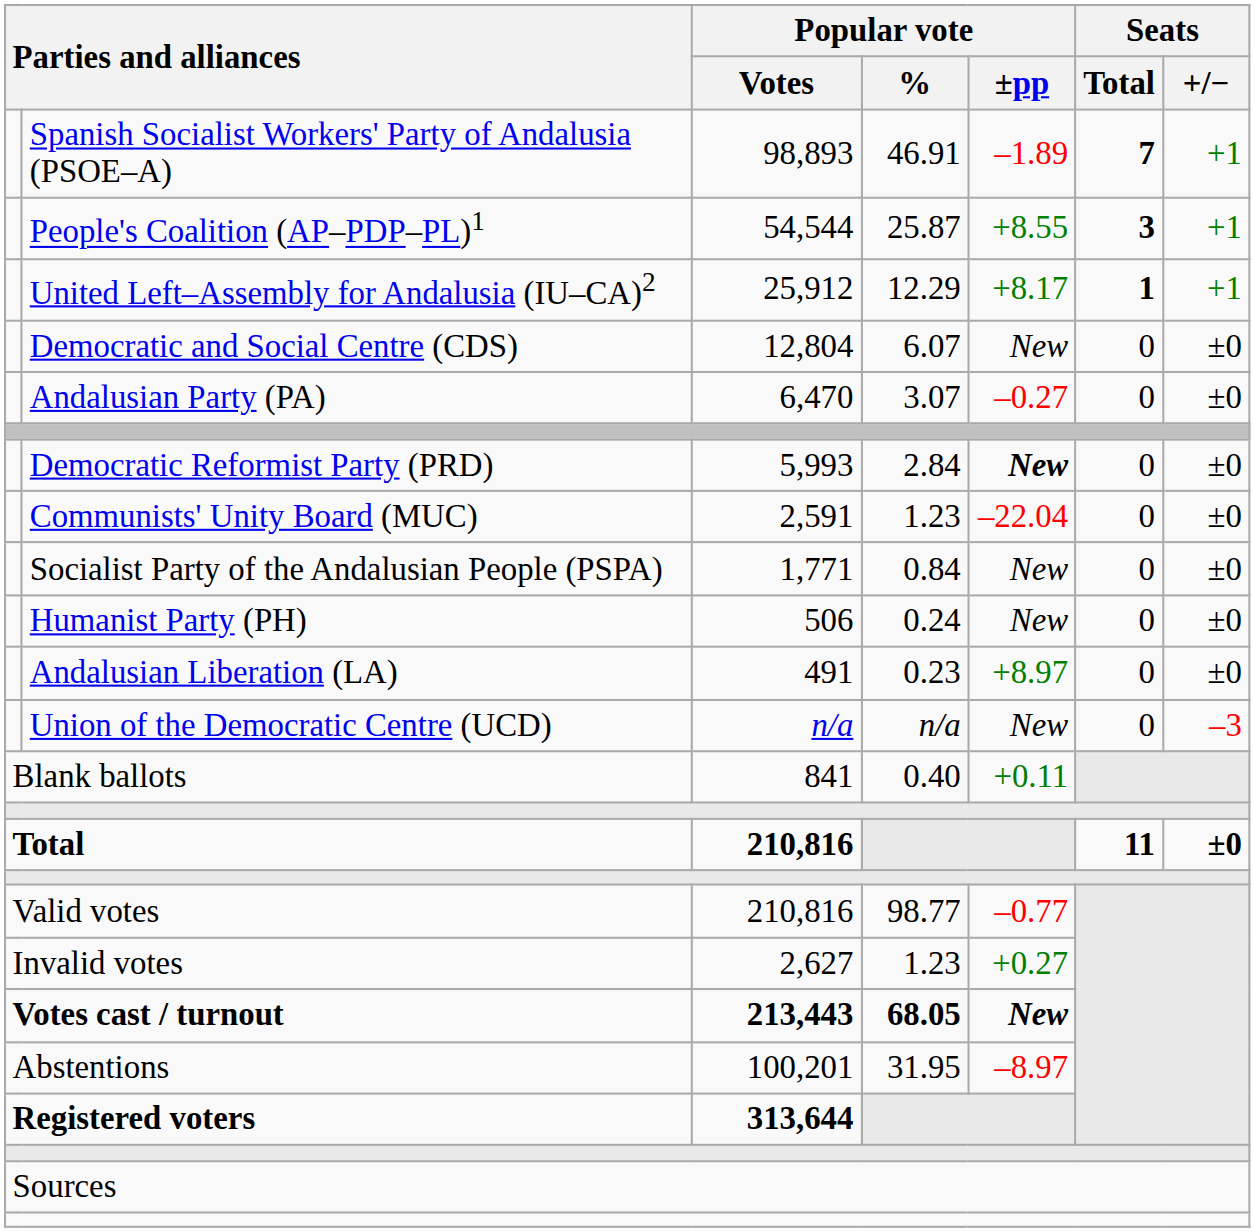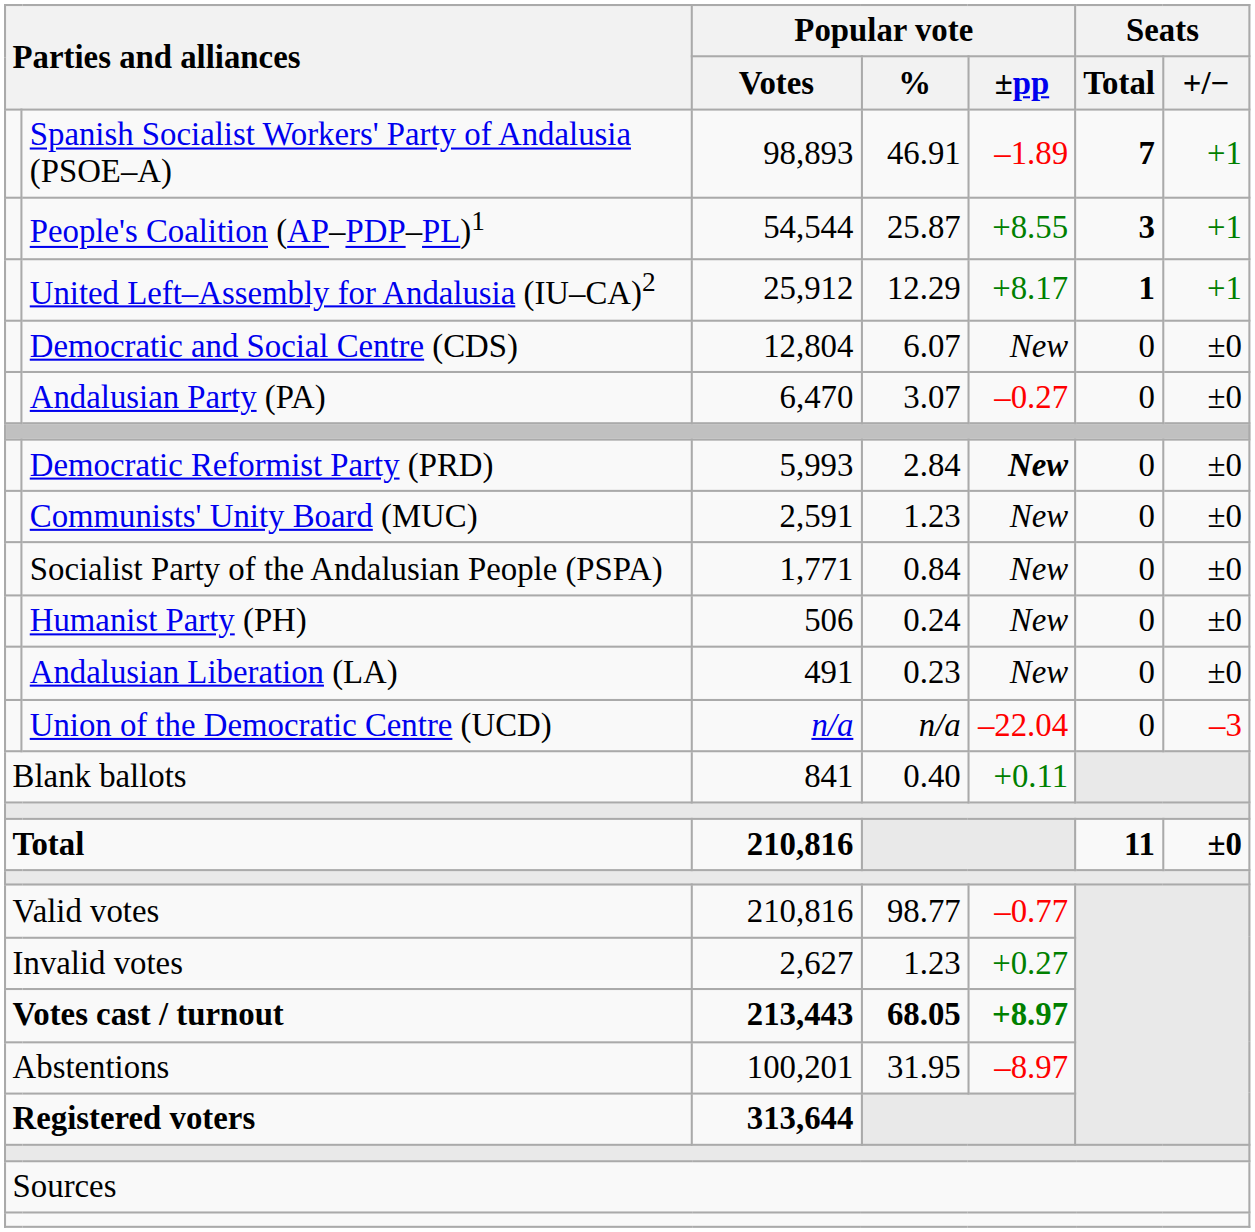Communists' Unity Board (MUC) | Popular vote / ±pp: –22.04 -> New
Andalusian Liberation (LA) | Popular vote / ±pp: +8.97 -> New
Union of the Democratic Centre (UCD) | Popular vote / ±pp: New -> –22.04
Votes cast / turnout | Popular vote / ±pp: New -> +8.97
